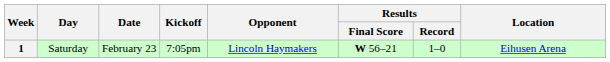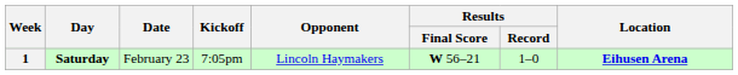1 | Day: normal -> bold
1 | Location: normal -> bold
